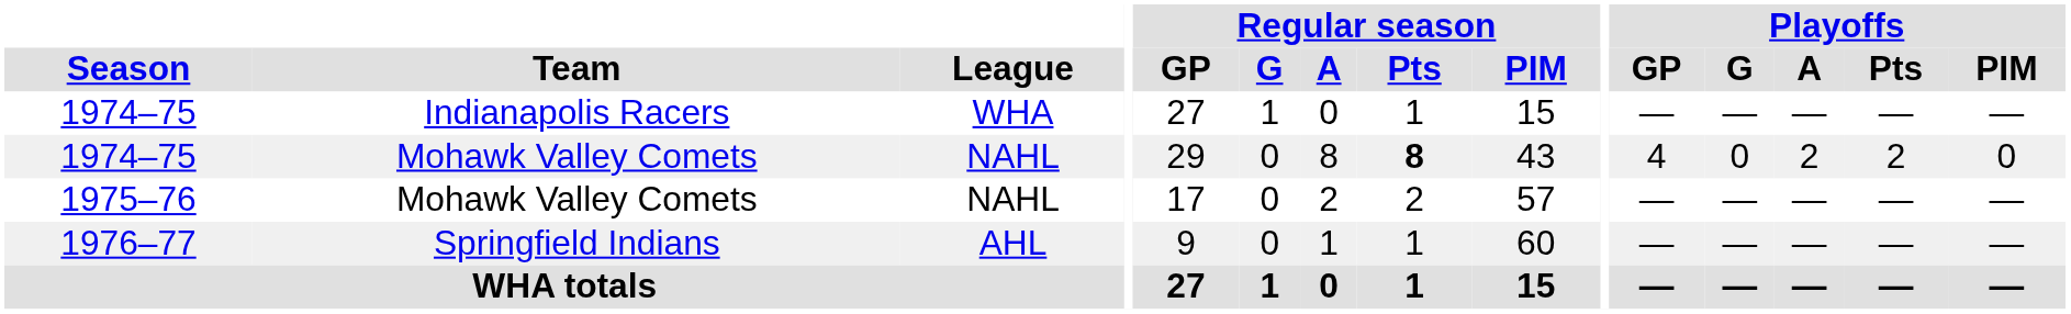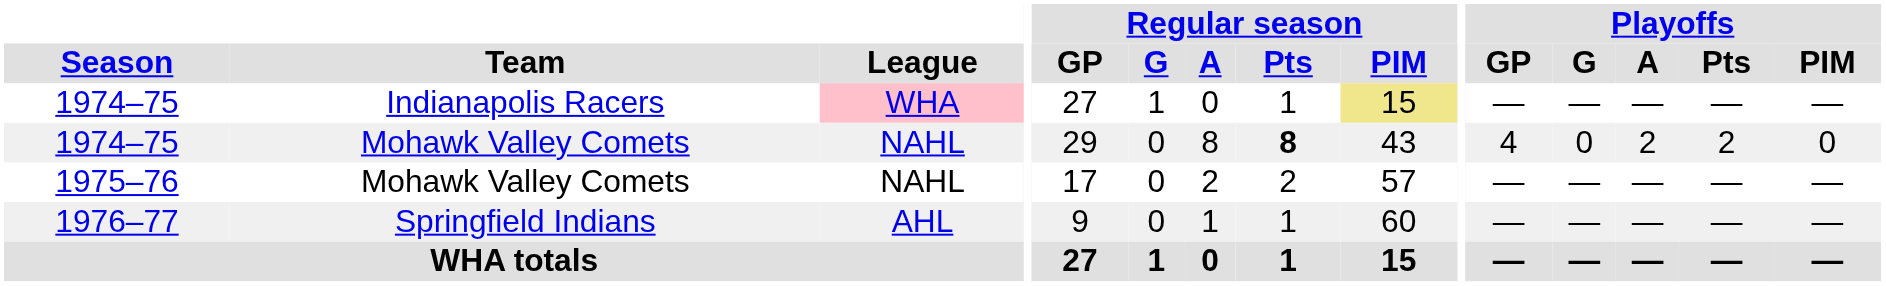1974–75 / Indianapolis Racers | League: no background -> pink background
1974–75 / Indianapolis Racers | Regular season / PIM: no background -> khaki background
